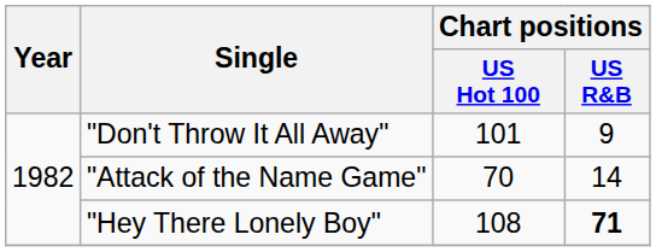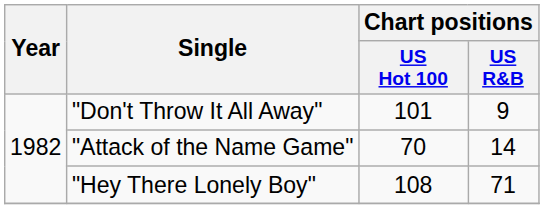"Hey There Lonely Boy" | Chart positions / US R&B: bold -> normal
